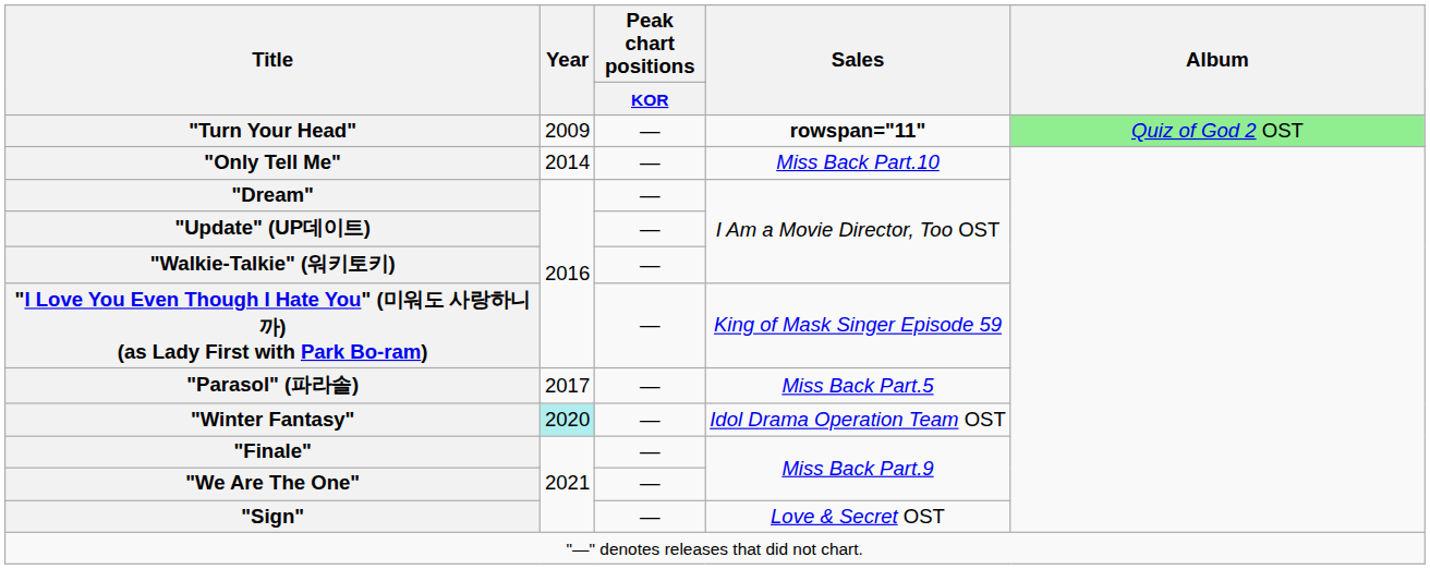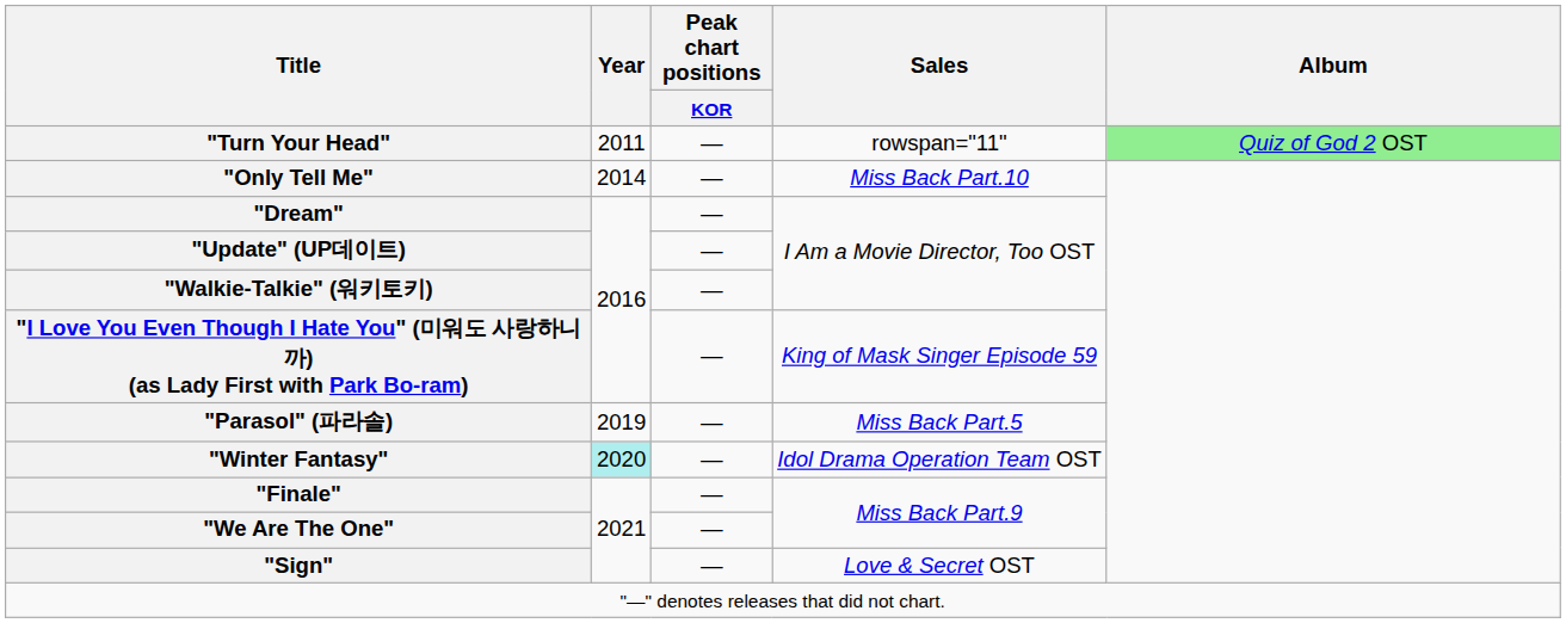"Turn Your Head" | Year: 2009 -> 2011
"Turn Your Head" | Sales: bold -> normal
"Parasol" (파라솔) | Year: 2017 -> 2019
